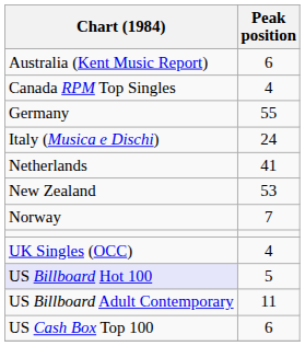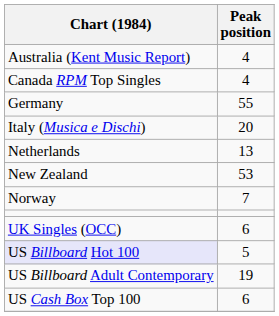row 2 | Peak position: 6 -> 4
row 5 | Peak position: 24 -> 20
row 6 | Peak position: 41 -> 13
row 10 | Peak position: 4 -> 6
row 12 | Peak position: 11 -> 19
